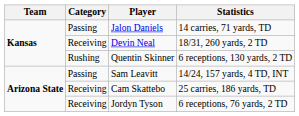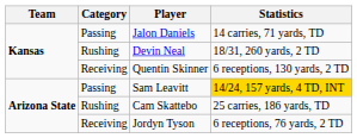Devin Neal | Category: Receiving -> Rushing
Quentin Skinner | Category: Rushing -> Receiving
Sam Leavitt | Statistics: no background -> gold background
Cam Skattebo | Category: Receiving -> Rushing
